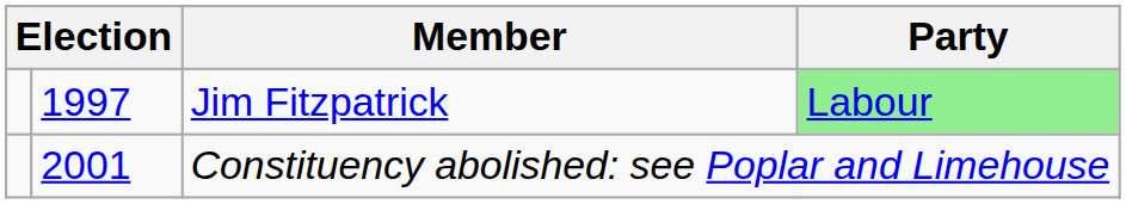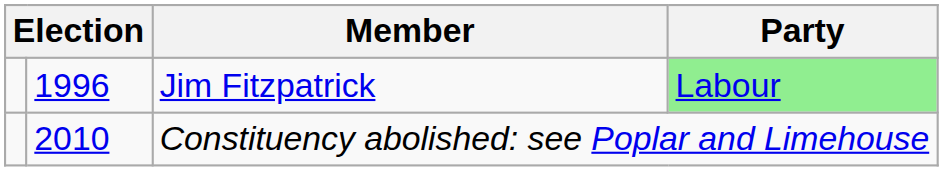Jim Fitzpatrick | column 2: 1997 -> 1996
Constituency abolished: see Poplar and Limehouse | column 2: 2001 -> 2010
